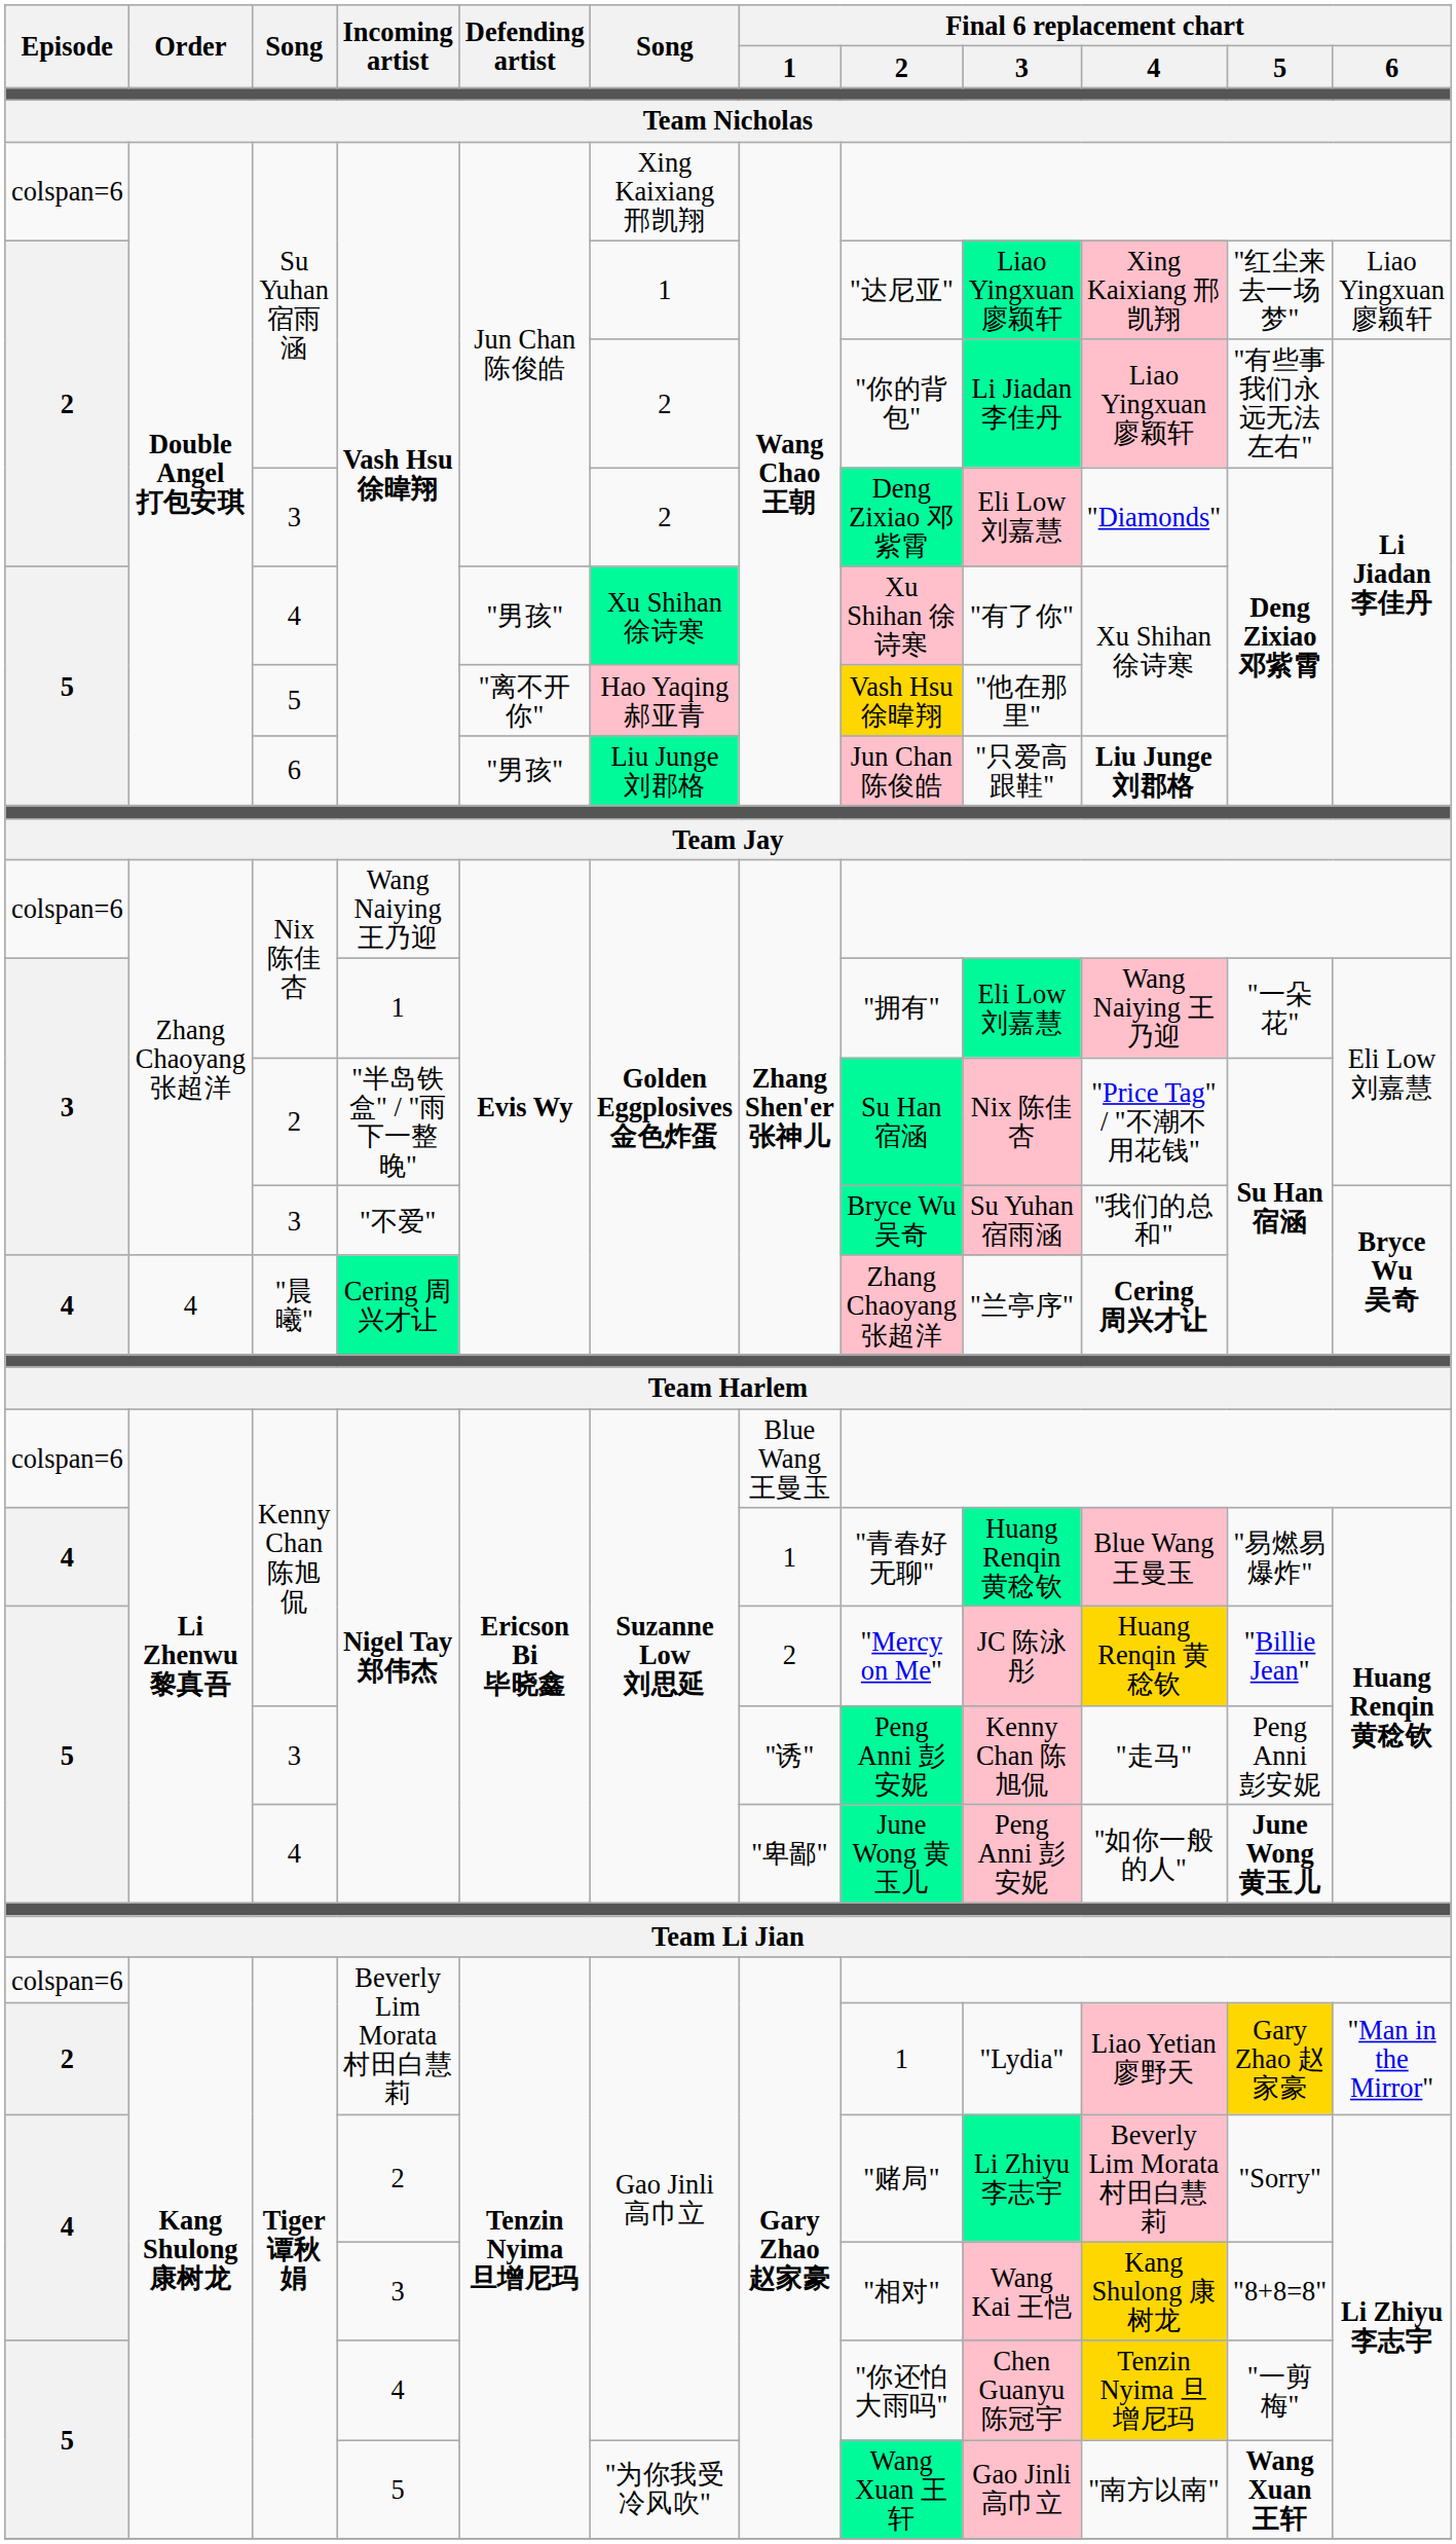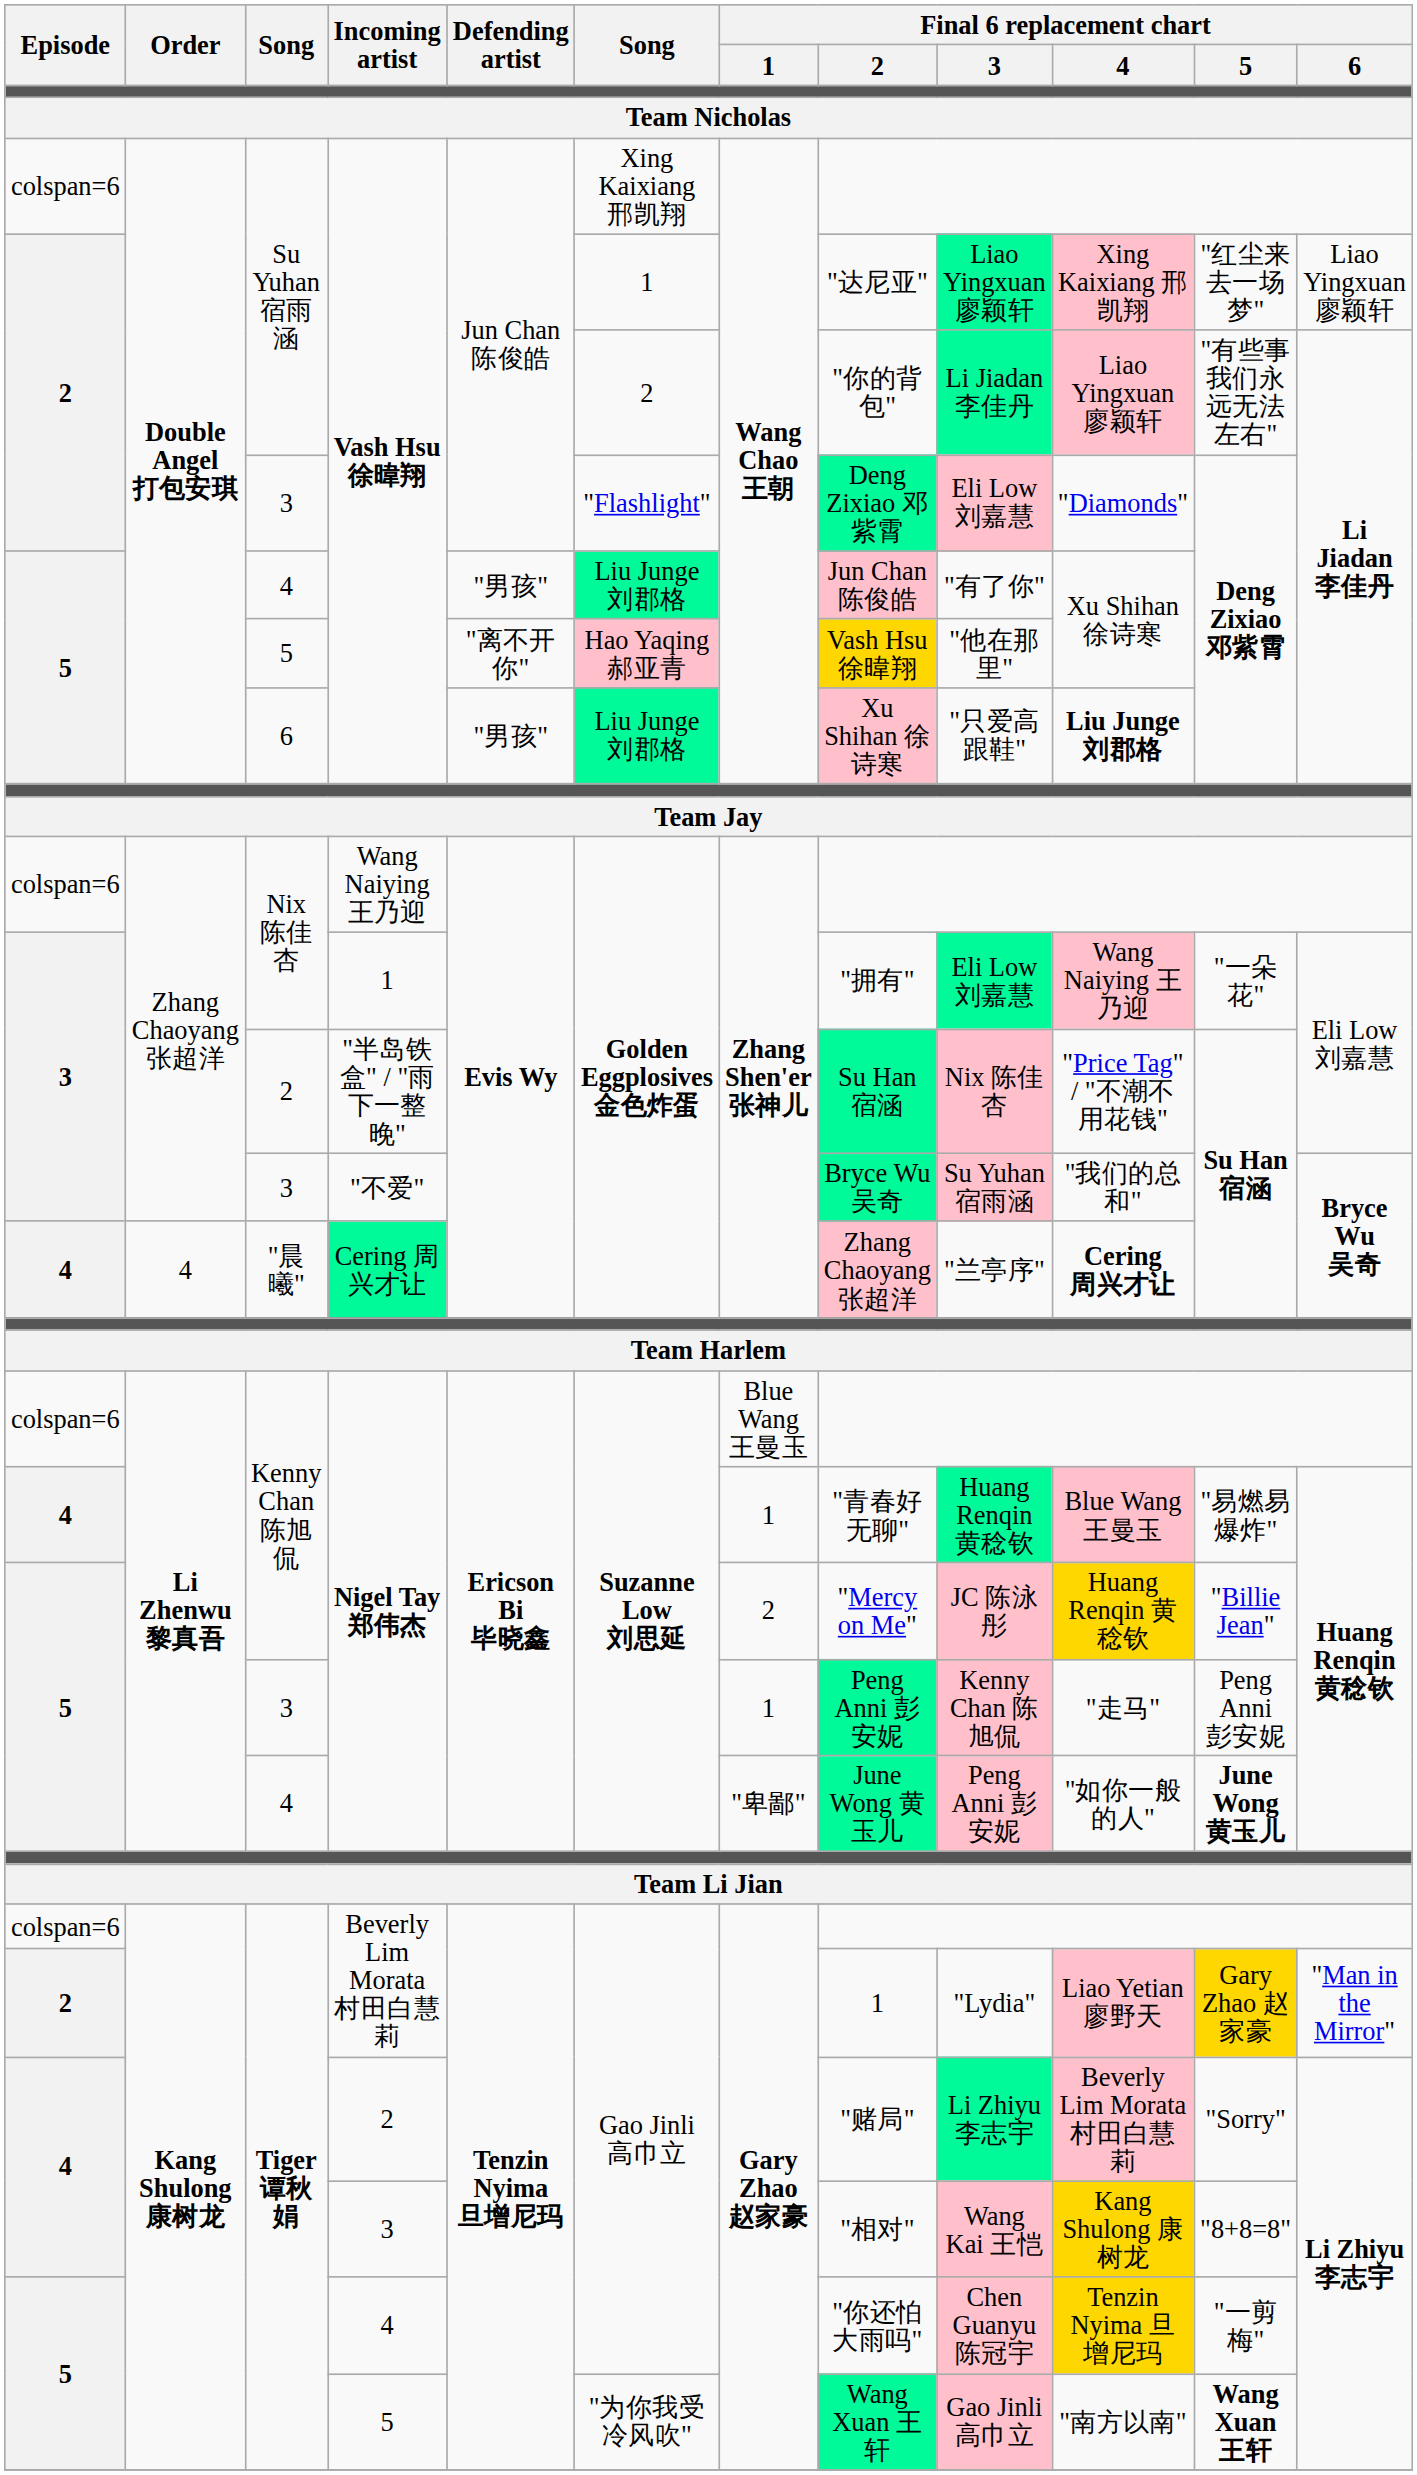3 / Vash Hsu 徐暐翔 | column 6: 2 -> "Flashlight"
4 / Vash Hsu 徐暐翔 | column 6: Xu Shihan 徐诗寒 -> Liu Junge 刘郡格
4 / Vash Hsu 徐暐翔 | Final 6 replacement chart / 2: Xu Shihan 徐诗寒 -> Jun Chan 陈俊皓
6 / Vash Hsu 徐暐翔 | Final 6 replacement chart / 2: Jun Chan 陈俊皓 -> Xu Shihan 徐诗寒
3 / Nigel Tay 郑伟杰 | Final 6 replacement chart / 1: "诱" -> 1
